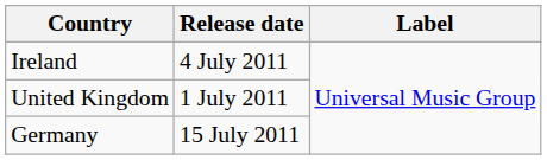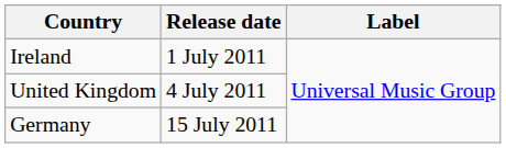Ireland | Release date: 4 July 2011 -> 1 July 2011
United Kingdom | Release date: 1 July 2011 -> 4 July 2011
